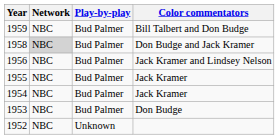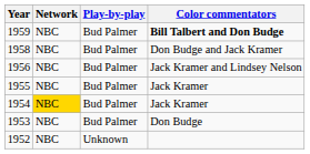1959 | Color commentators: normal -> bold
1958 | Network: lightgrey background -> no background
1954 | Network: no background -> gold background
